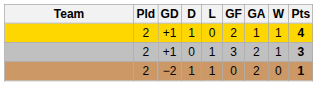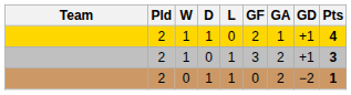columns swapped: W <-> GD
